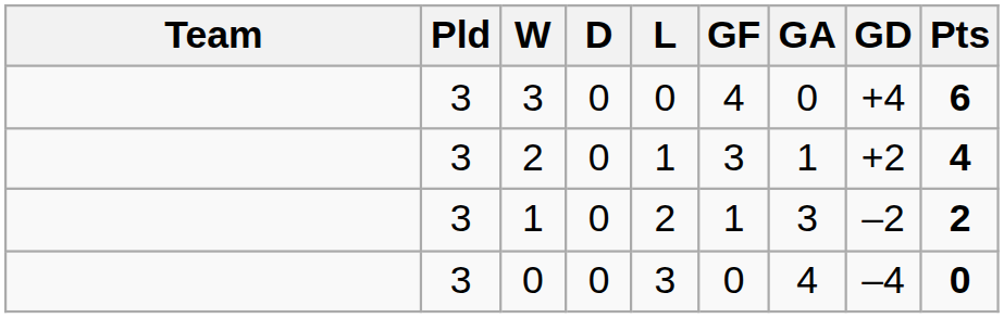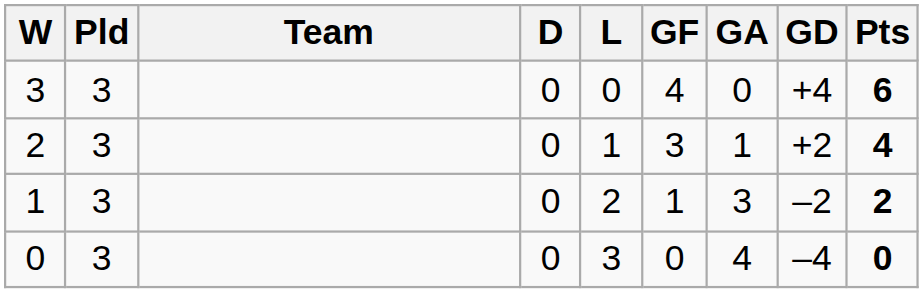columns swapped: Team <-> W
